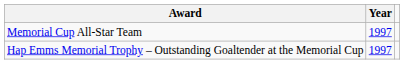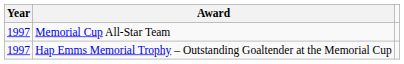columns swapped: Award <-> Year
